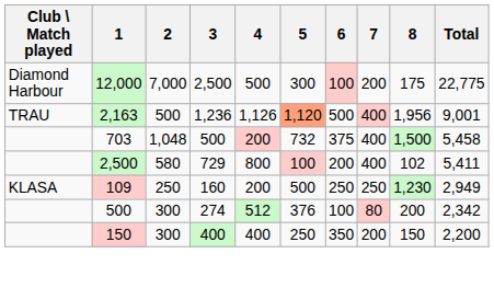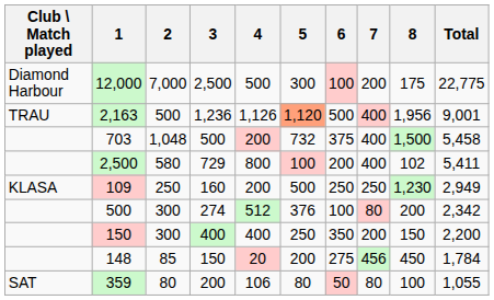+ row: 148 | 85 | 150 | 20 | 200 | 275 | 456 | 450 | 1,784
+ row: SAT | 359 | 80 | 200 | 106 | 80 | 50 | 80 | 100 | 1,055
